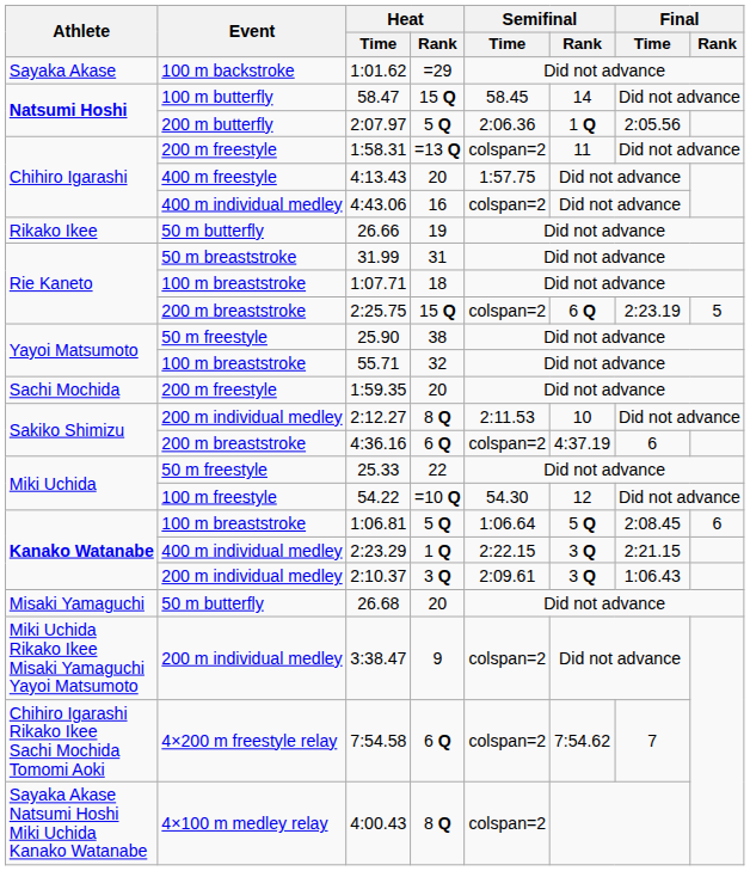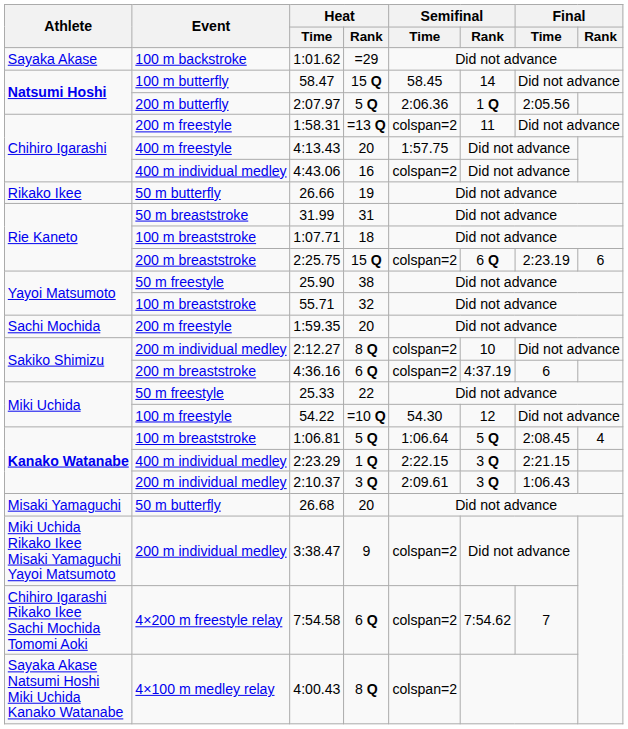2:25.75 | Final / Rank: 5 -> 6
2:12.27 | Semifinal / Time: 2:11.53 -> colspan=2
1:06.81 | Final / Rank: 6 -> 4
